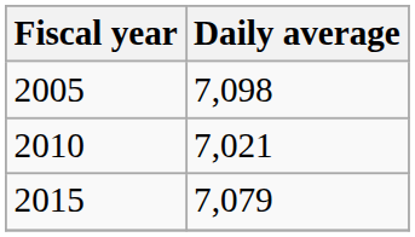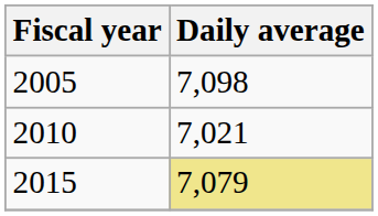2015 | Daily average: no background -> khaki background
